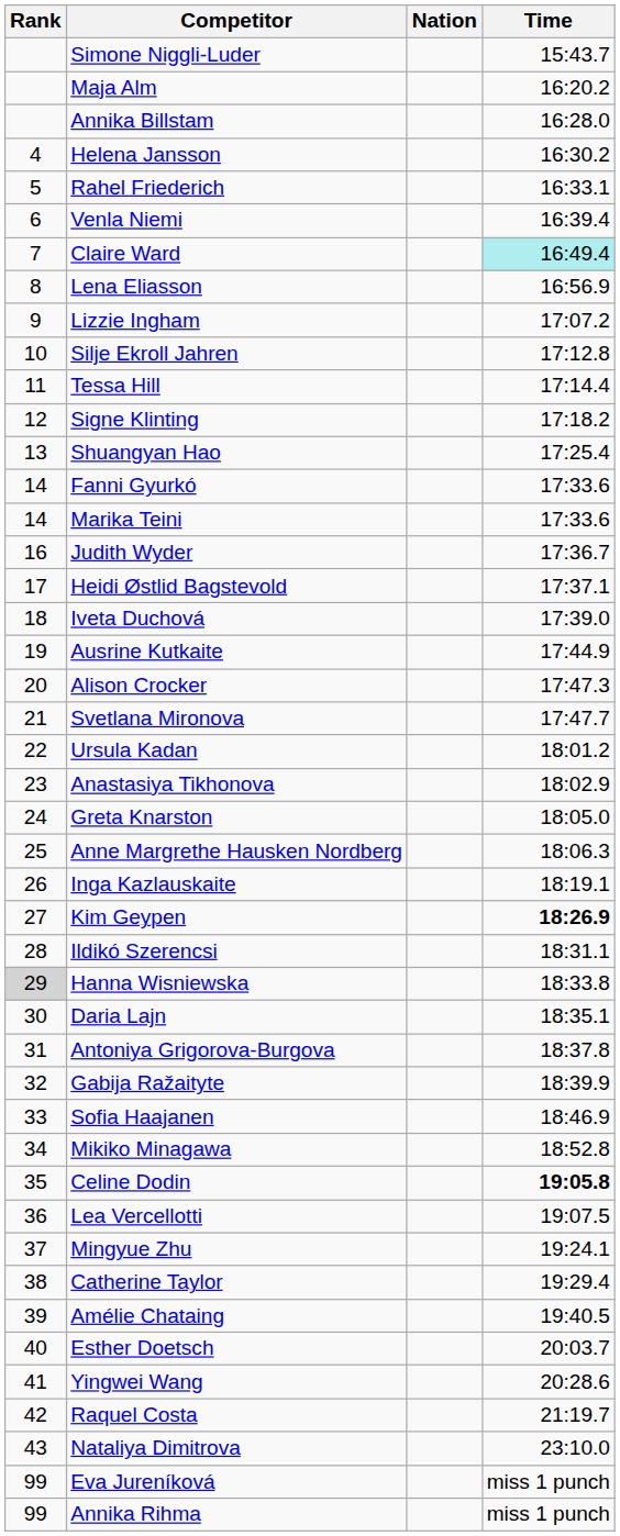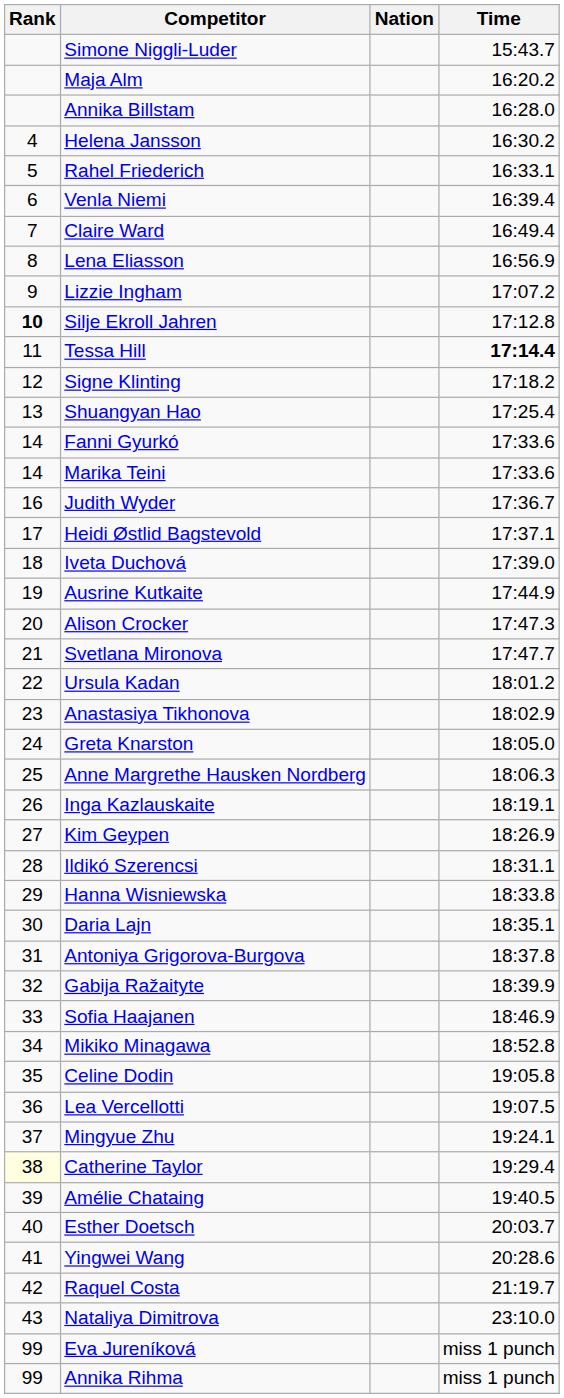Claire Ward | Time: paleturquoise background -> no background
Silje Ekroll Jahren | Rank: normal -> bold
Tessa Hill | Time: normal -> bold
Kim Geypen | Time: bold -> normal
Hanna Wisniewska | Rank: lightgrey background -> no background
Celine Dodin | Time: bold -> normal
Catherine Taylor | Rank: no background -> lightyellow background
